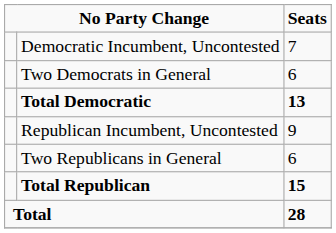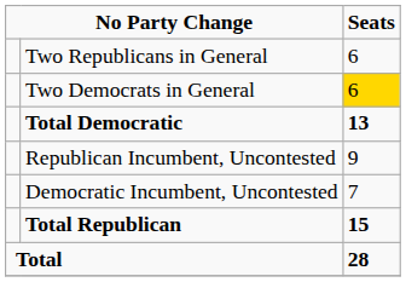rows swapped: Democratic Incumbent, Uncontested <-> Two Republicans in General
Two Democrats in General | column 3: no background -> gold background
